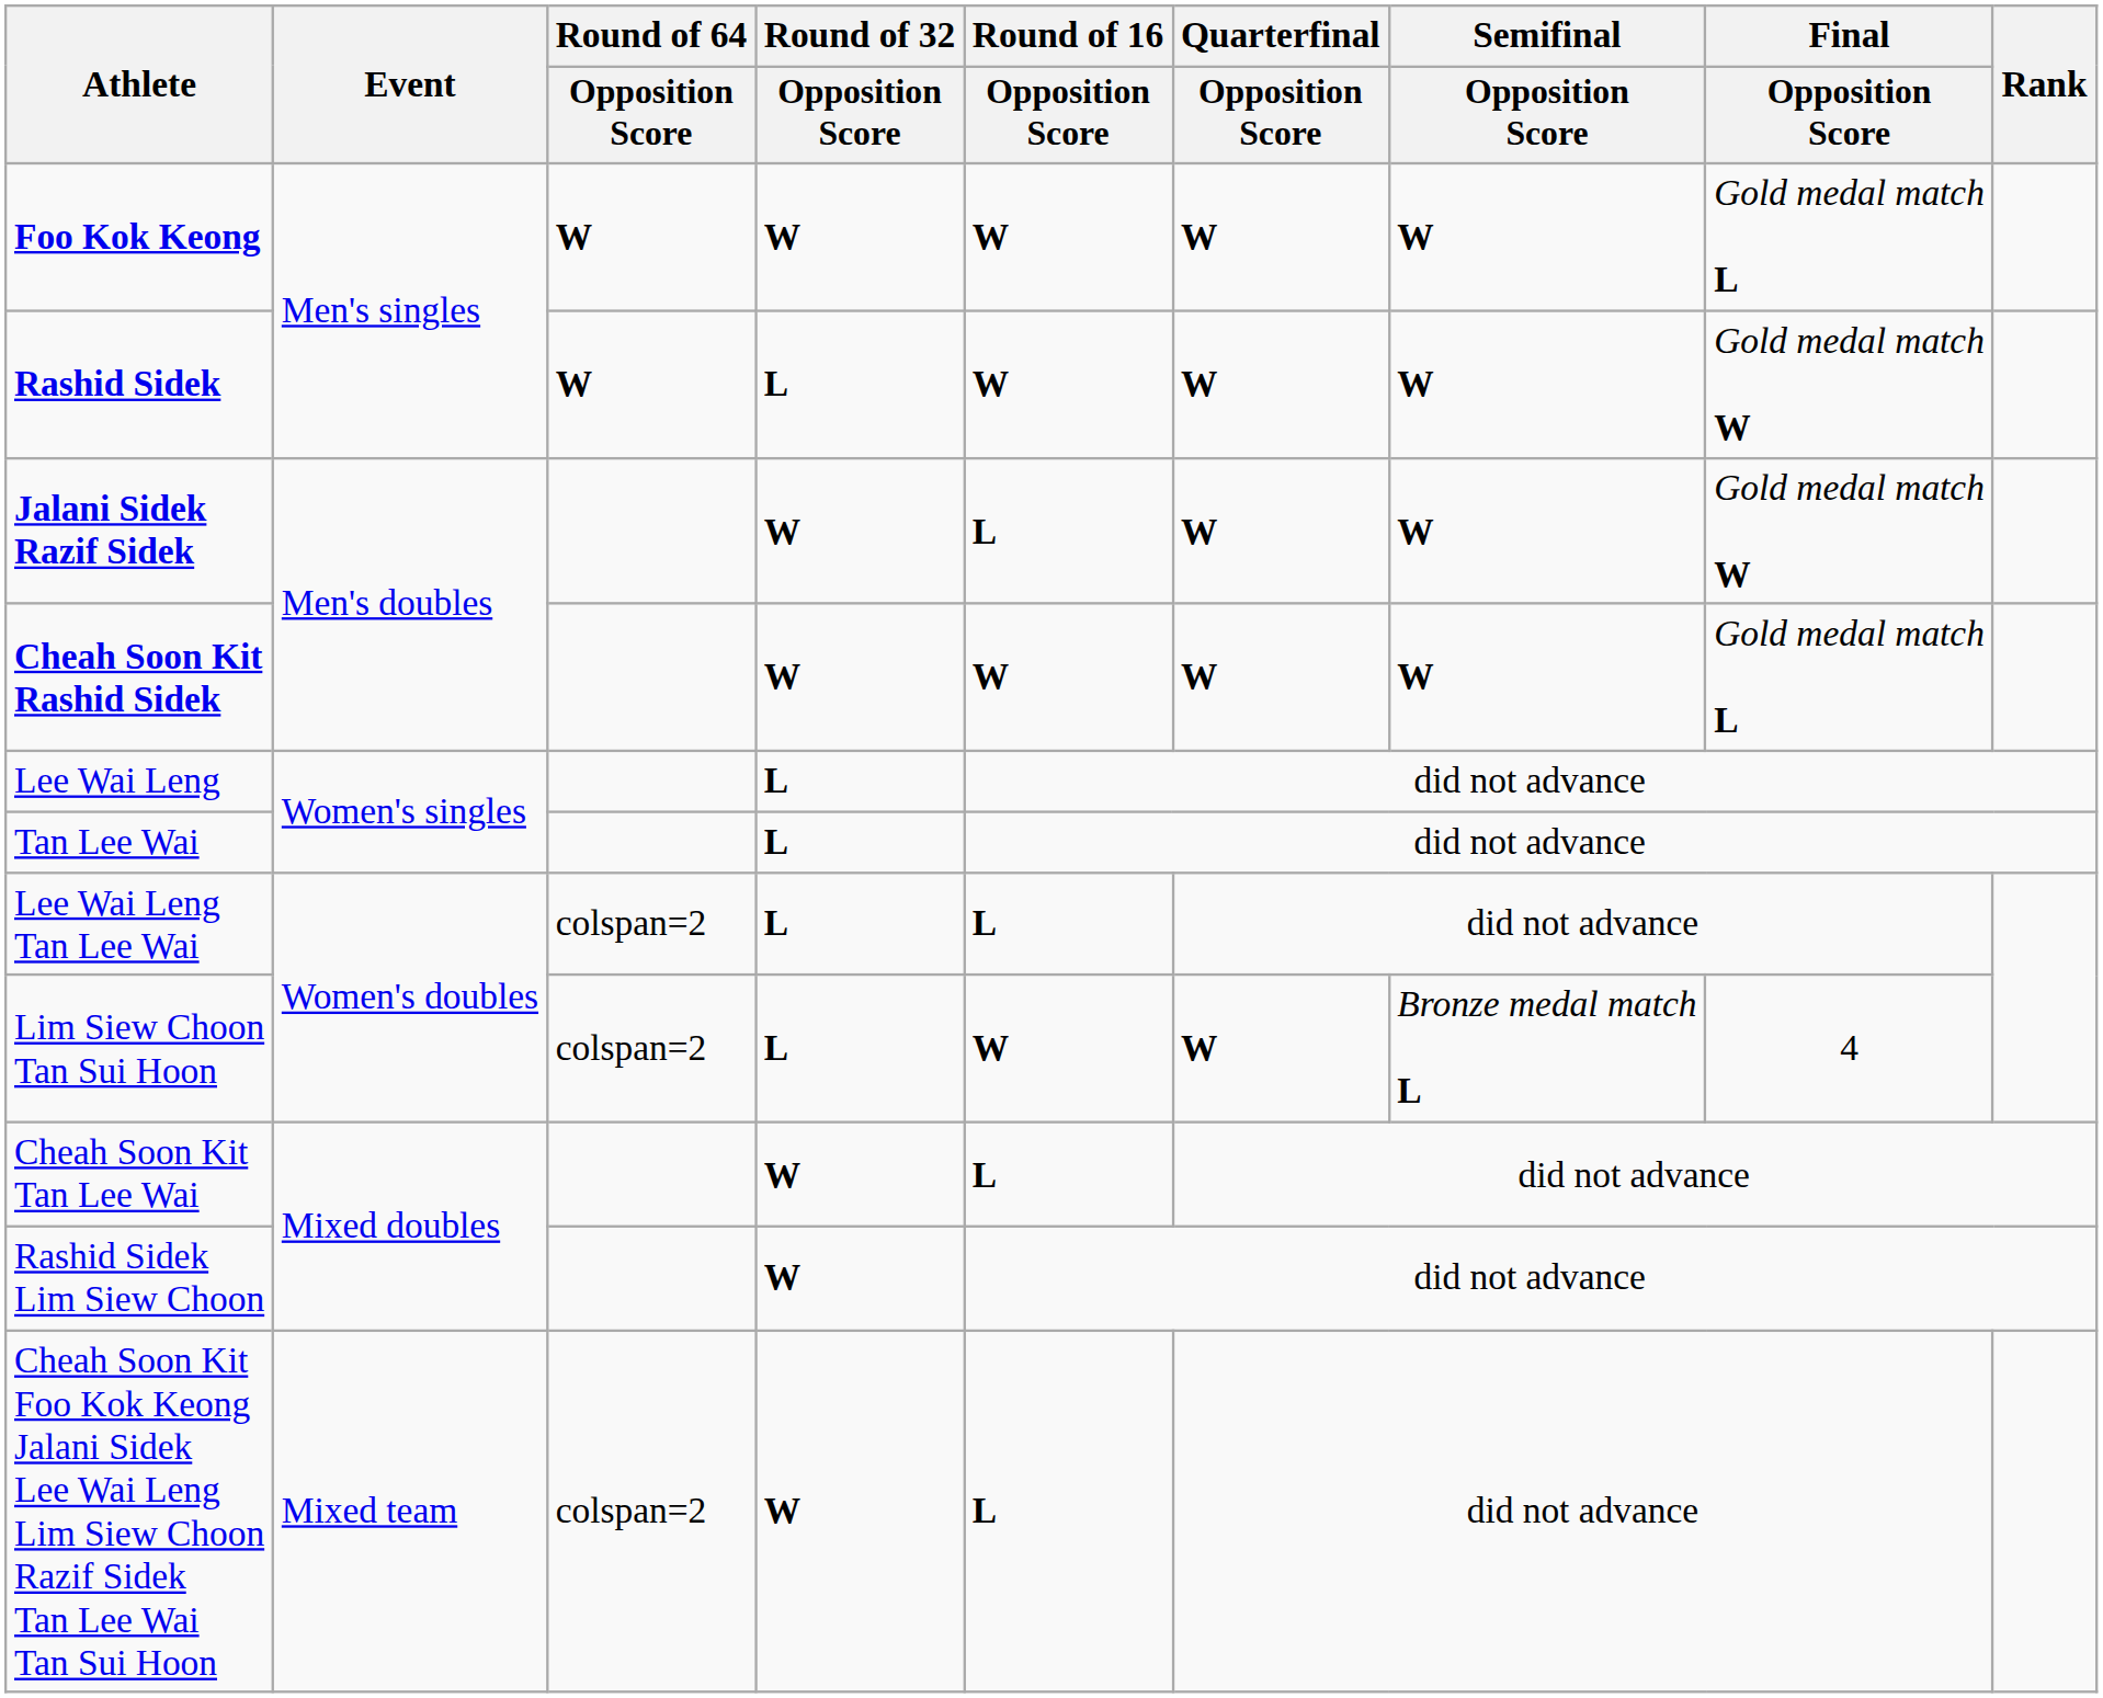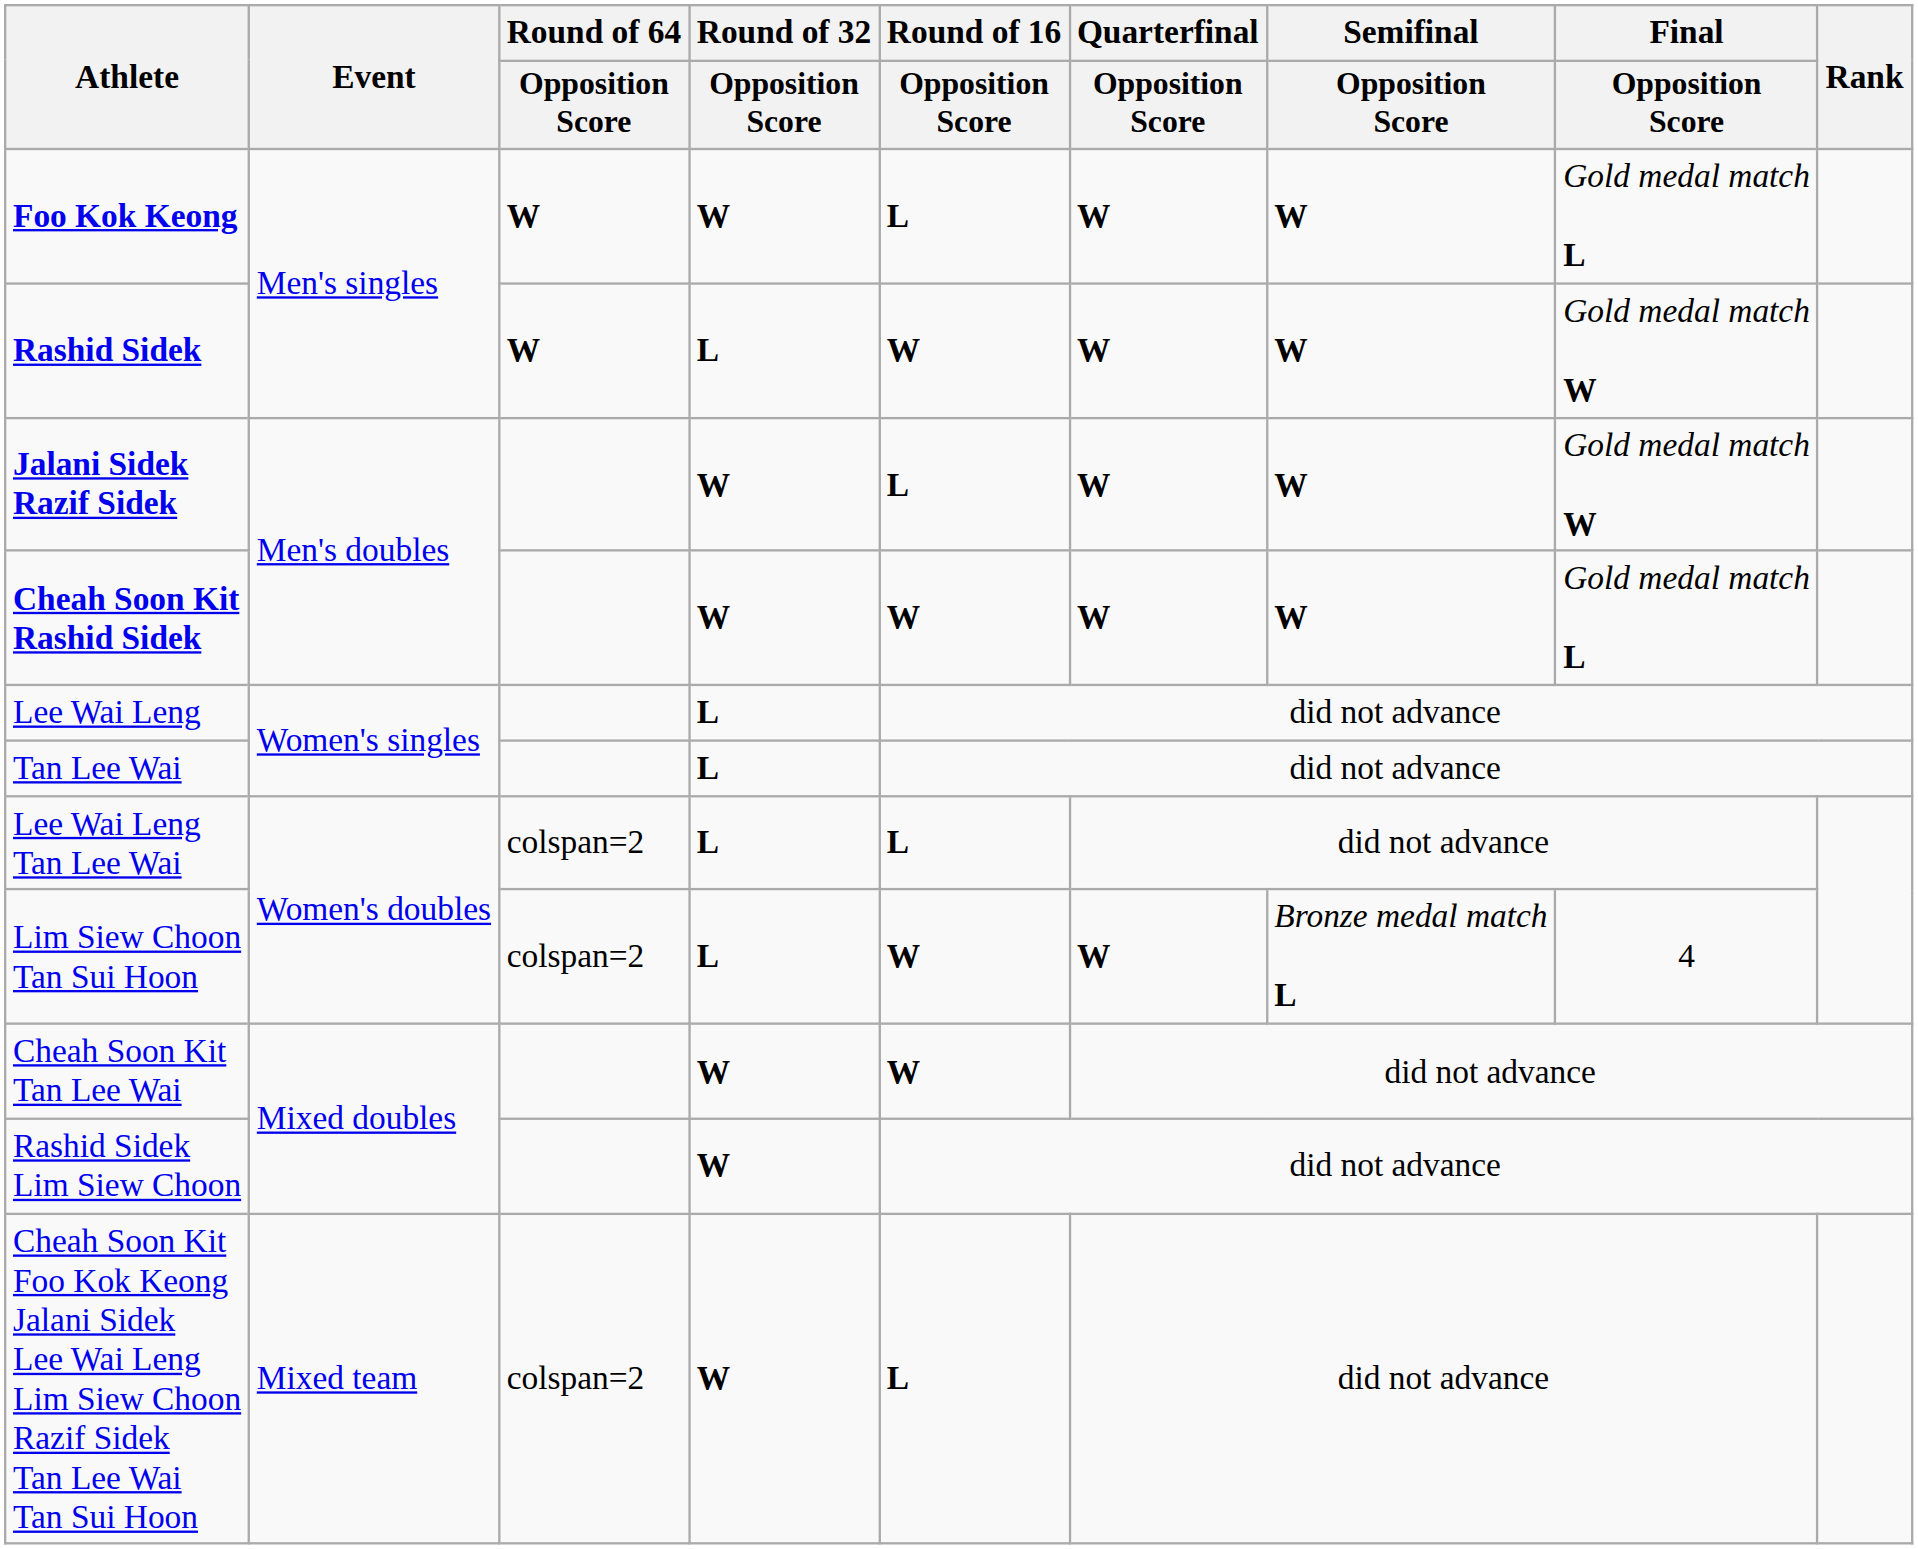Foo Kok Keong | Round of 16 / Opposition Score: W -> L
Cheah Soon Kit Tan Lee Wai | Round of 16 / Opposition Score: L -> W
